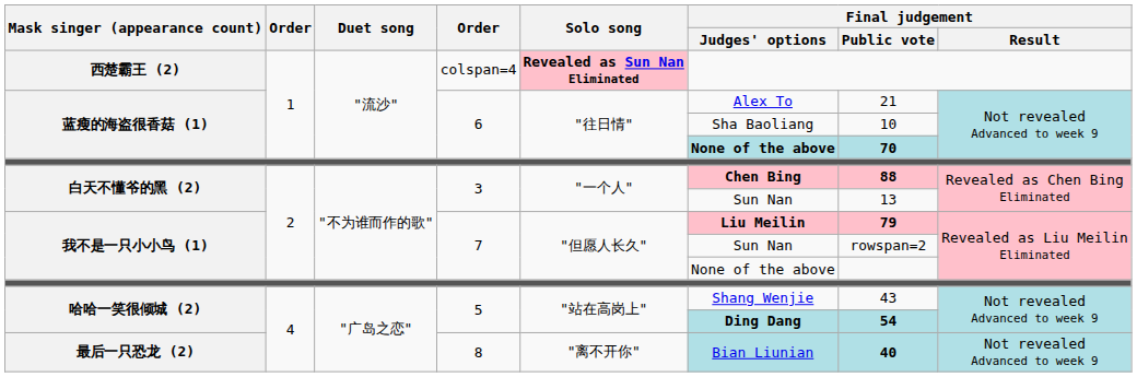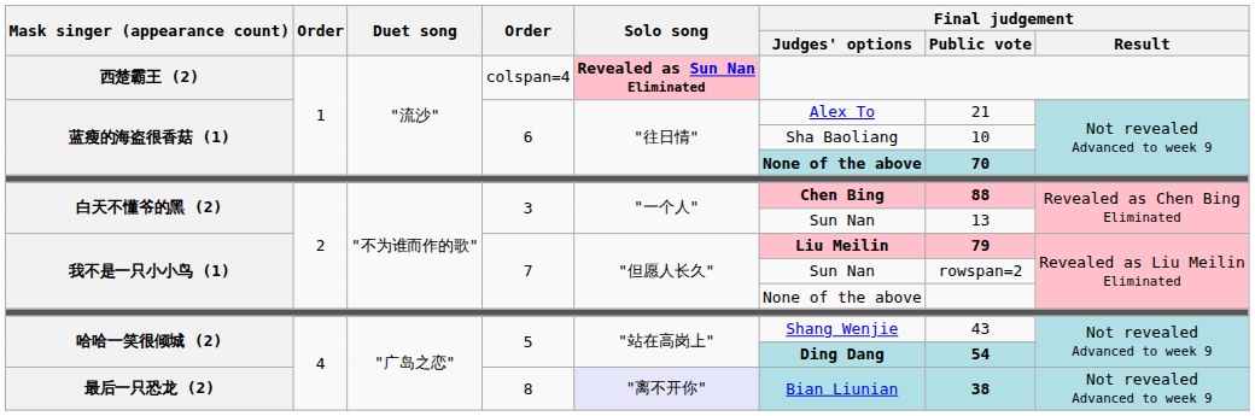最后一只恐龙 (2) | Solo song: no background -> lavender background
最后一只恐龙 (2) | Final judgement / Public vote: 40 -> 38
